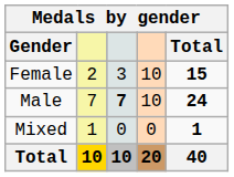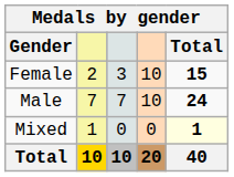Male | column 3: bold -> normal
Mixed | Total: no background -> lightyellow background
